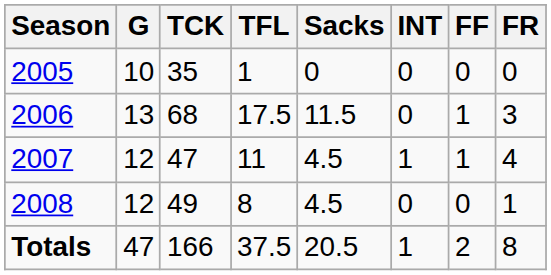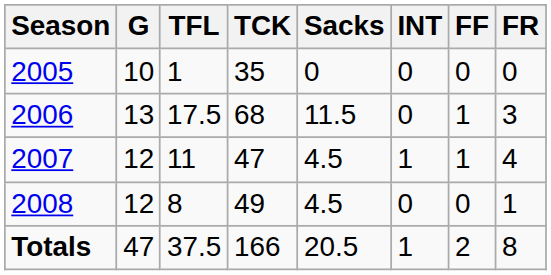columns swapped: TCK <-> TFL
